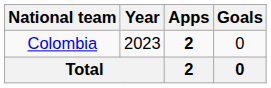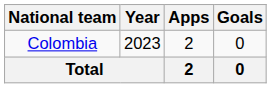Colombia | Apps: bold -> normal
